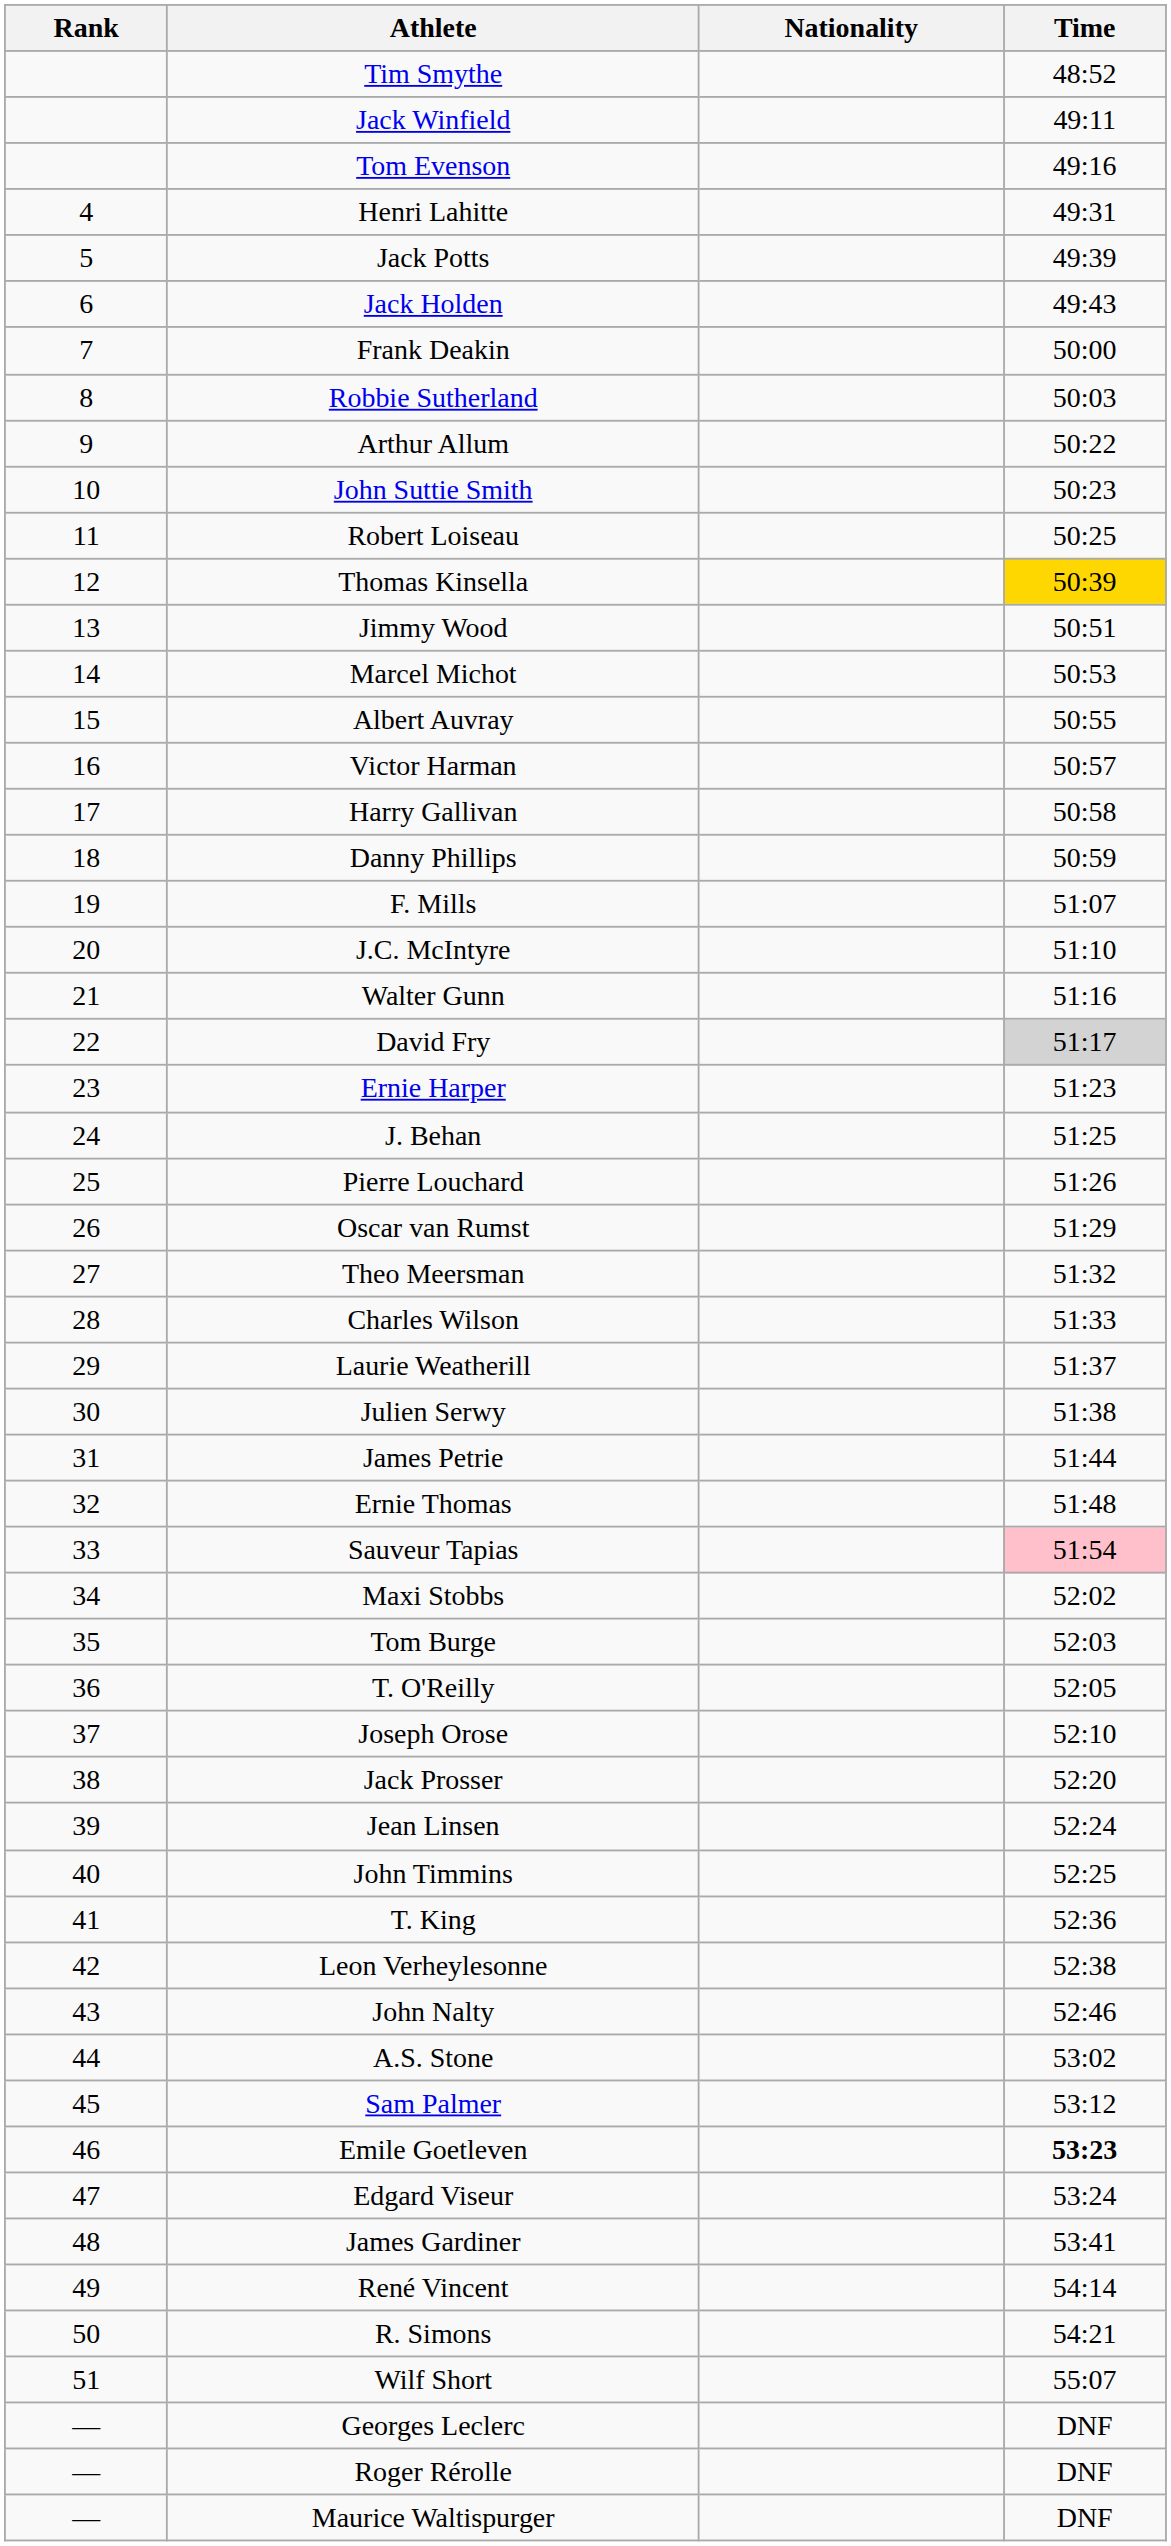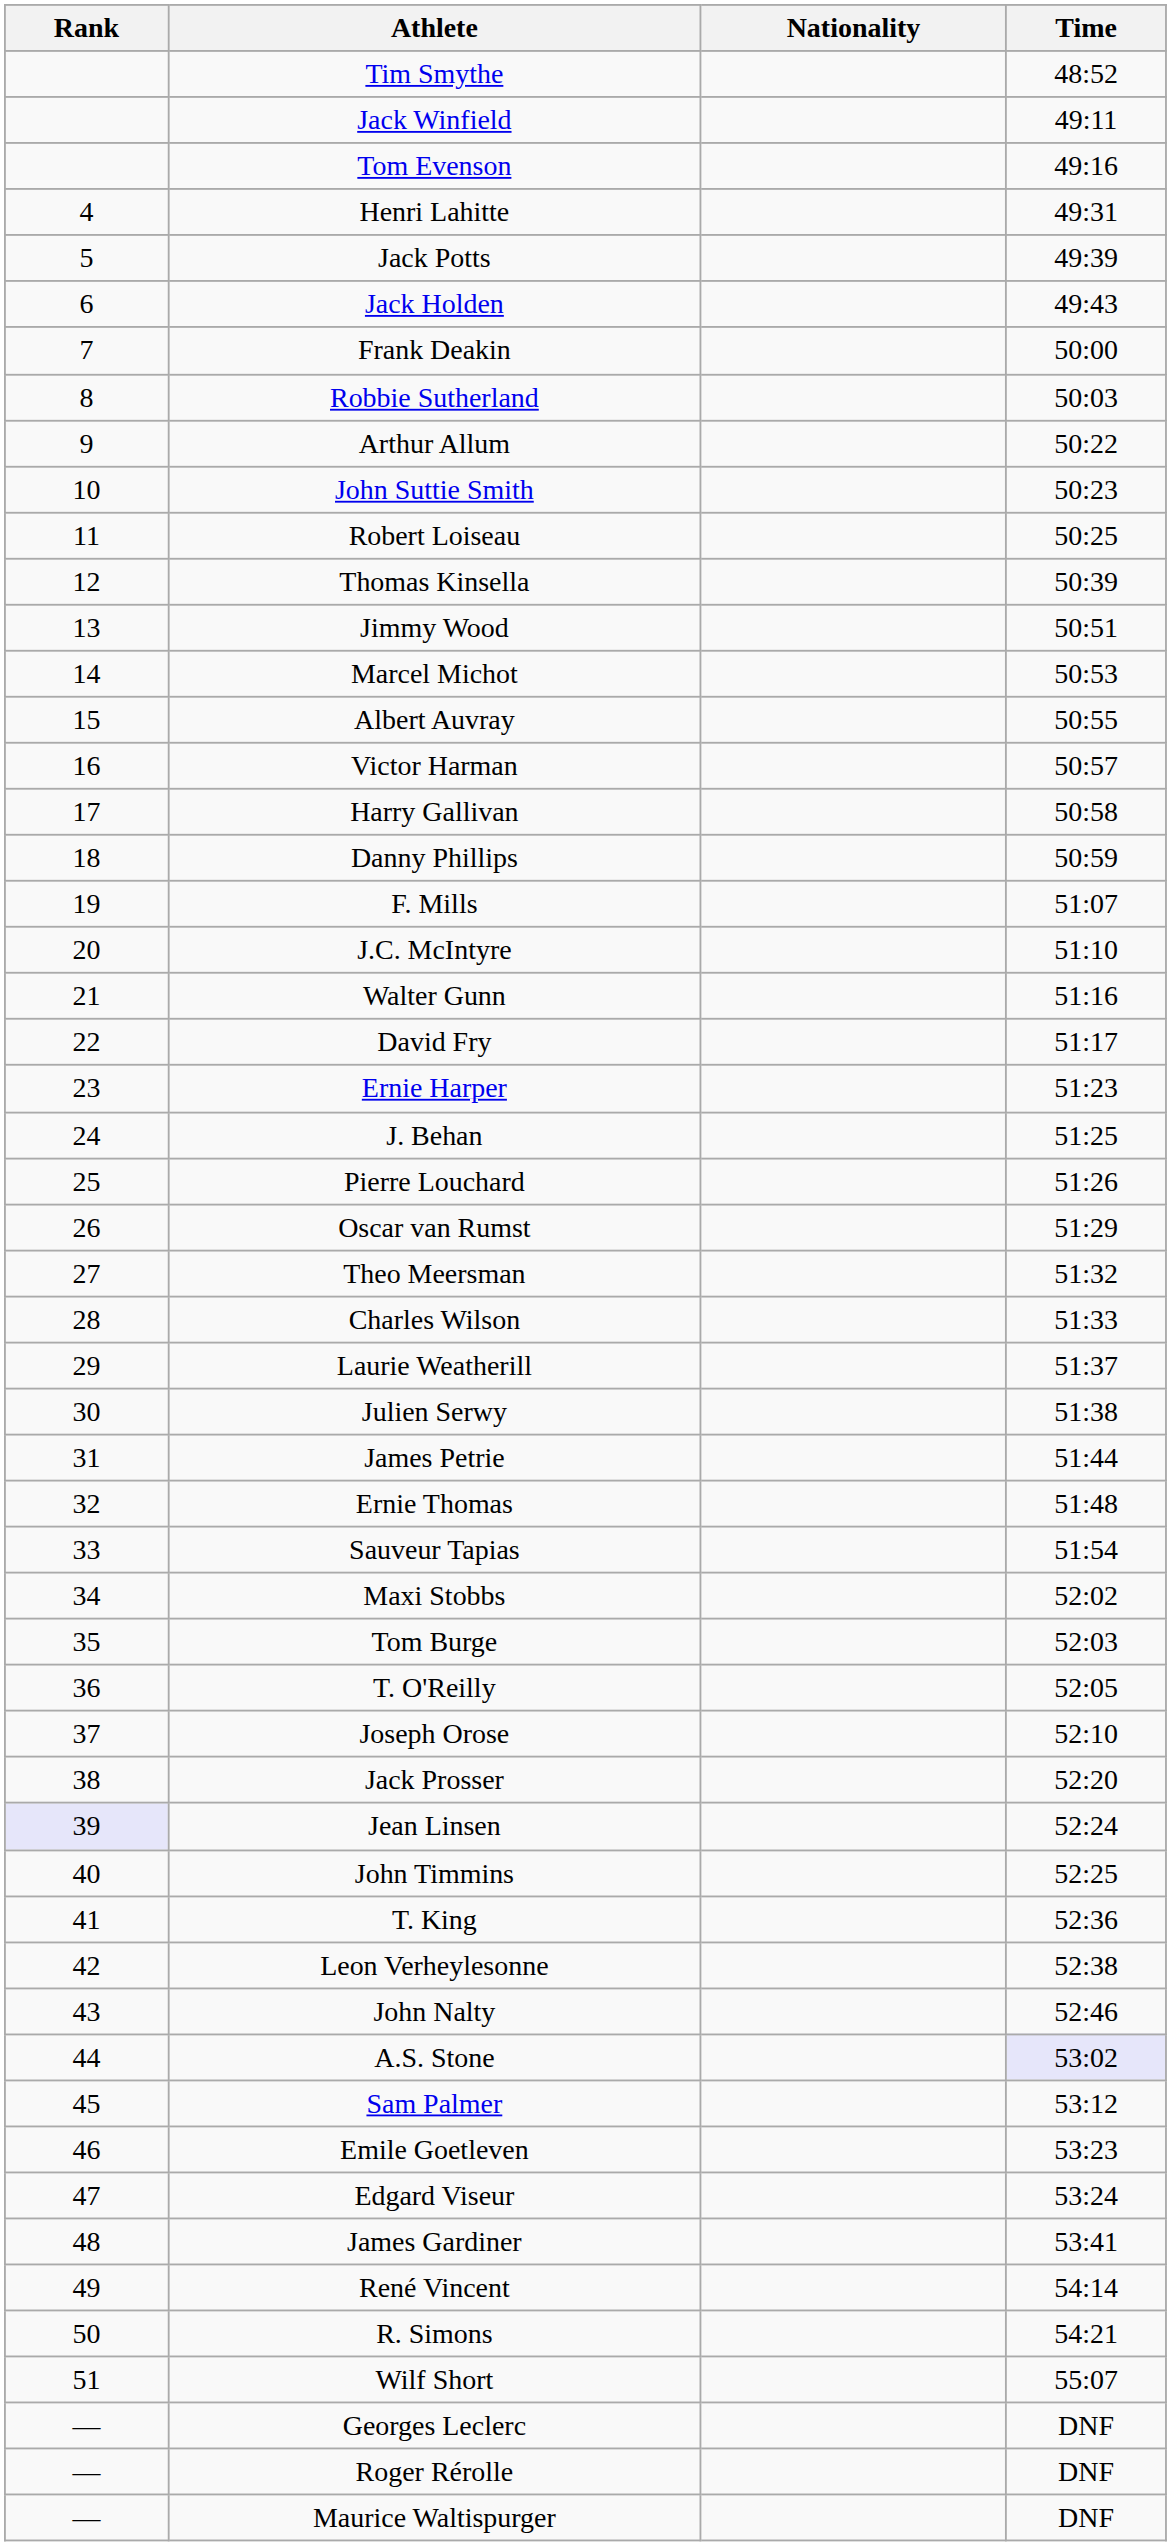Thomas Kinsella | Time: gold background -> no background
David Fry | Time: lightgrey background -> no background
Sauveur Tapias | Time: pink background -> no background
Jean Linsen | Rank: no background -> lavender background
A.S. Stone | Time: no background -> lavender background
Emile Goetleven | Time: bold -> normal
